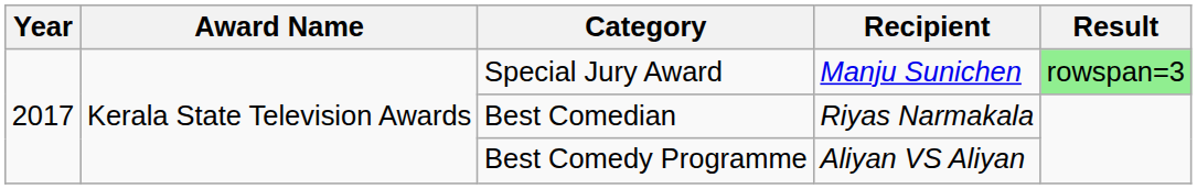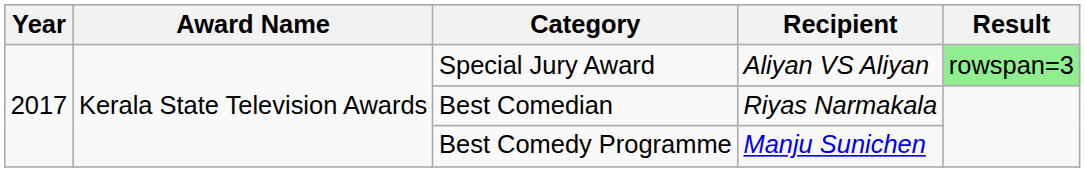Special Jury Award | Recipient: Manju Sunichen -> Aliyan VS Aliyan
Best Comedy Programme | Recipient: Aliyan VS Aliyan -> Manju Sunichen
